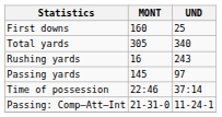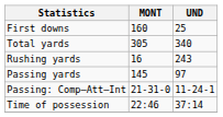rows swapped: Passing: Comp–Att–Int <-> Time of possession
